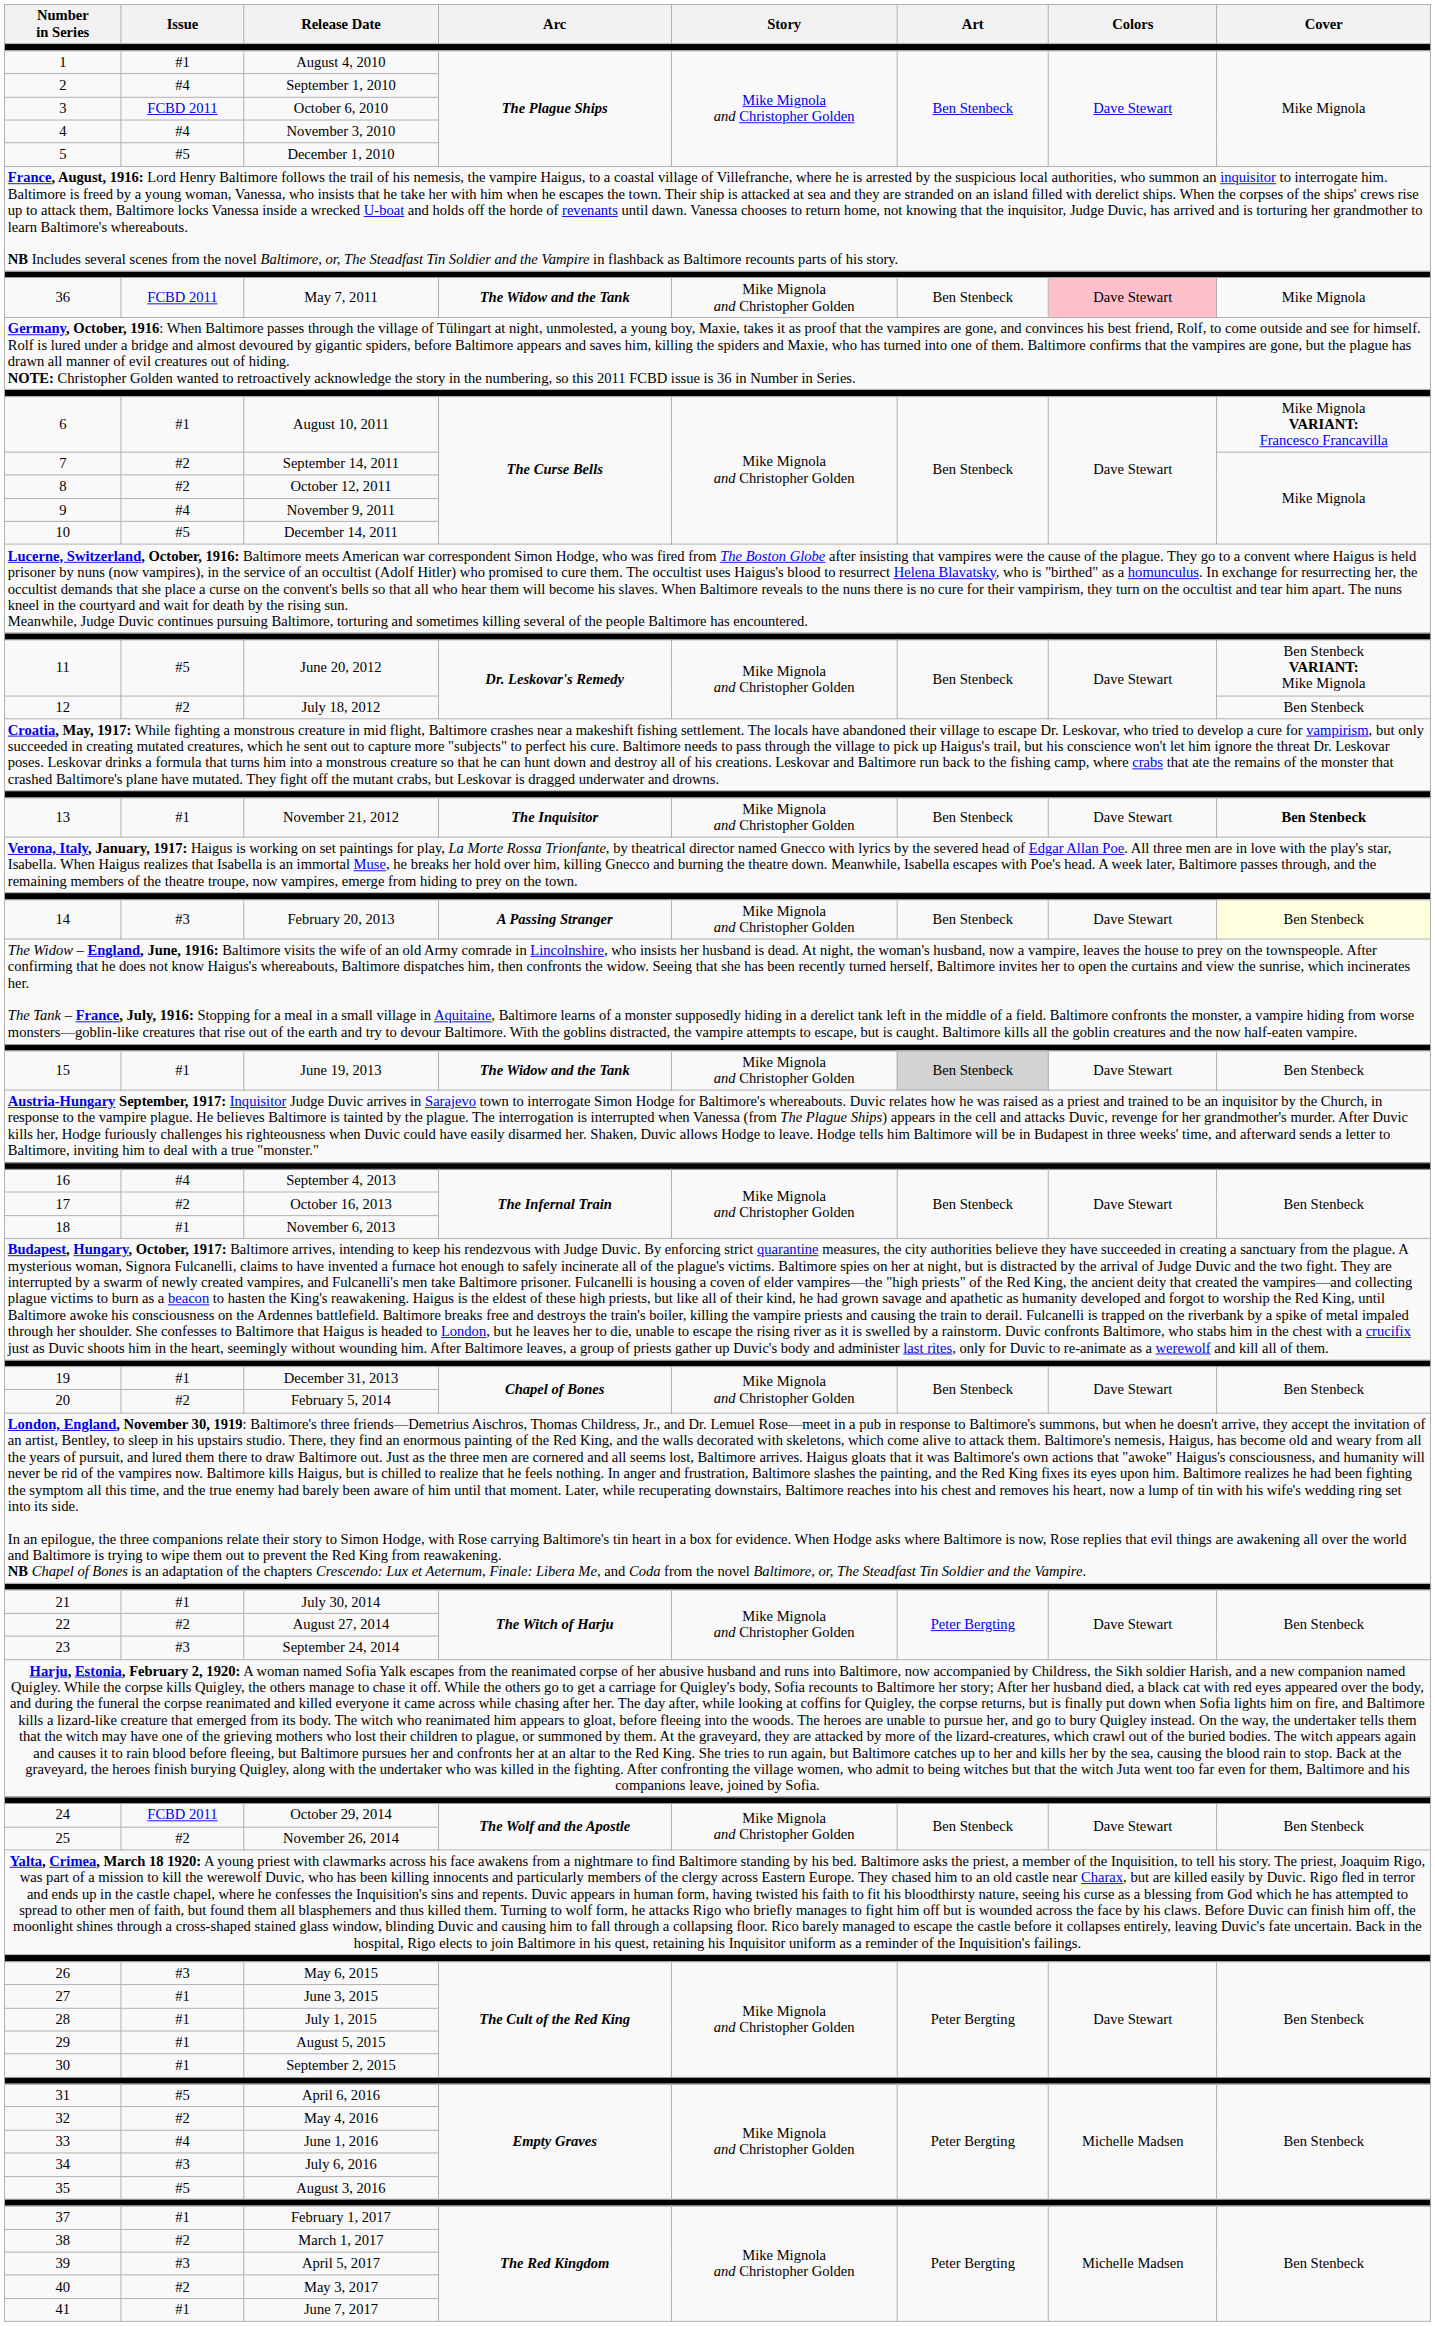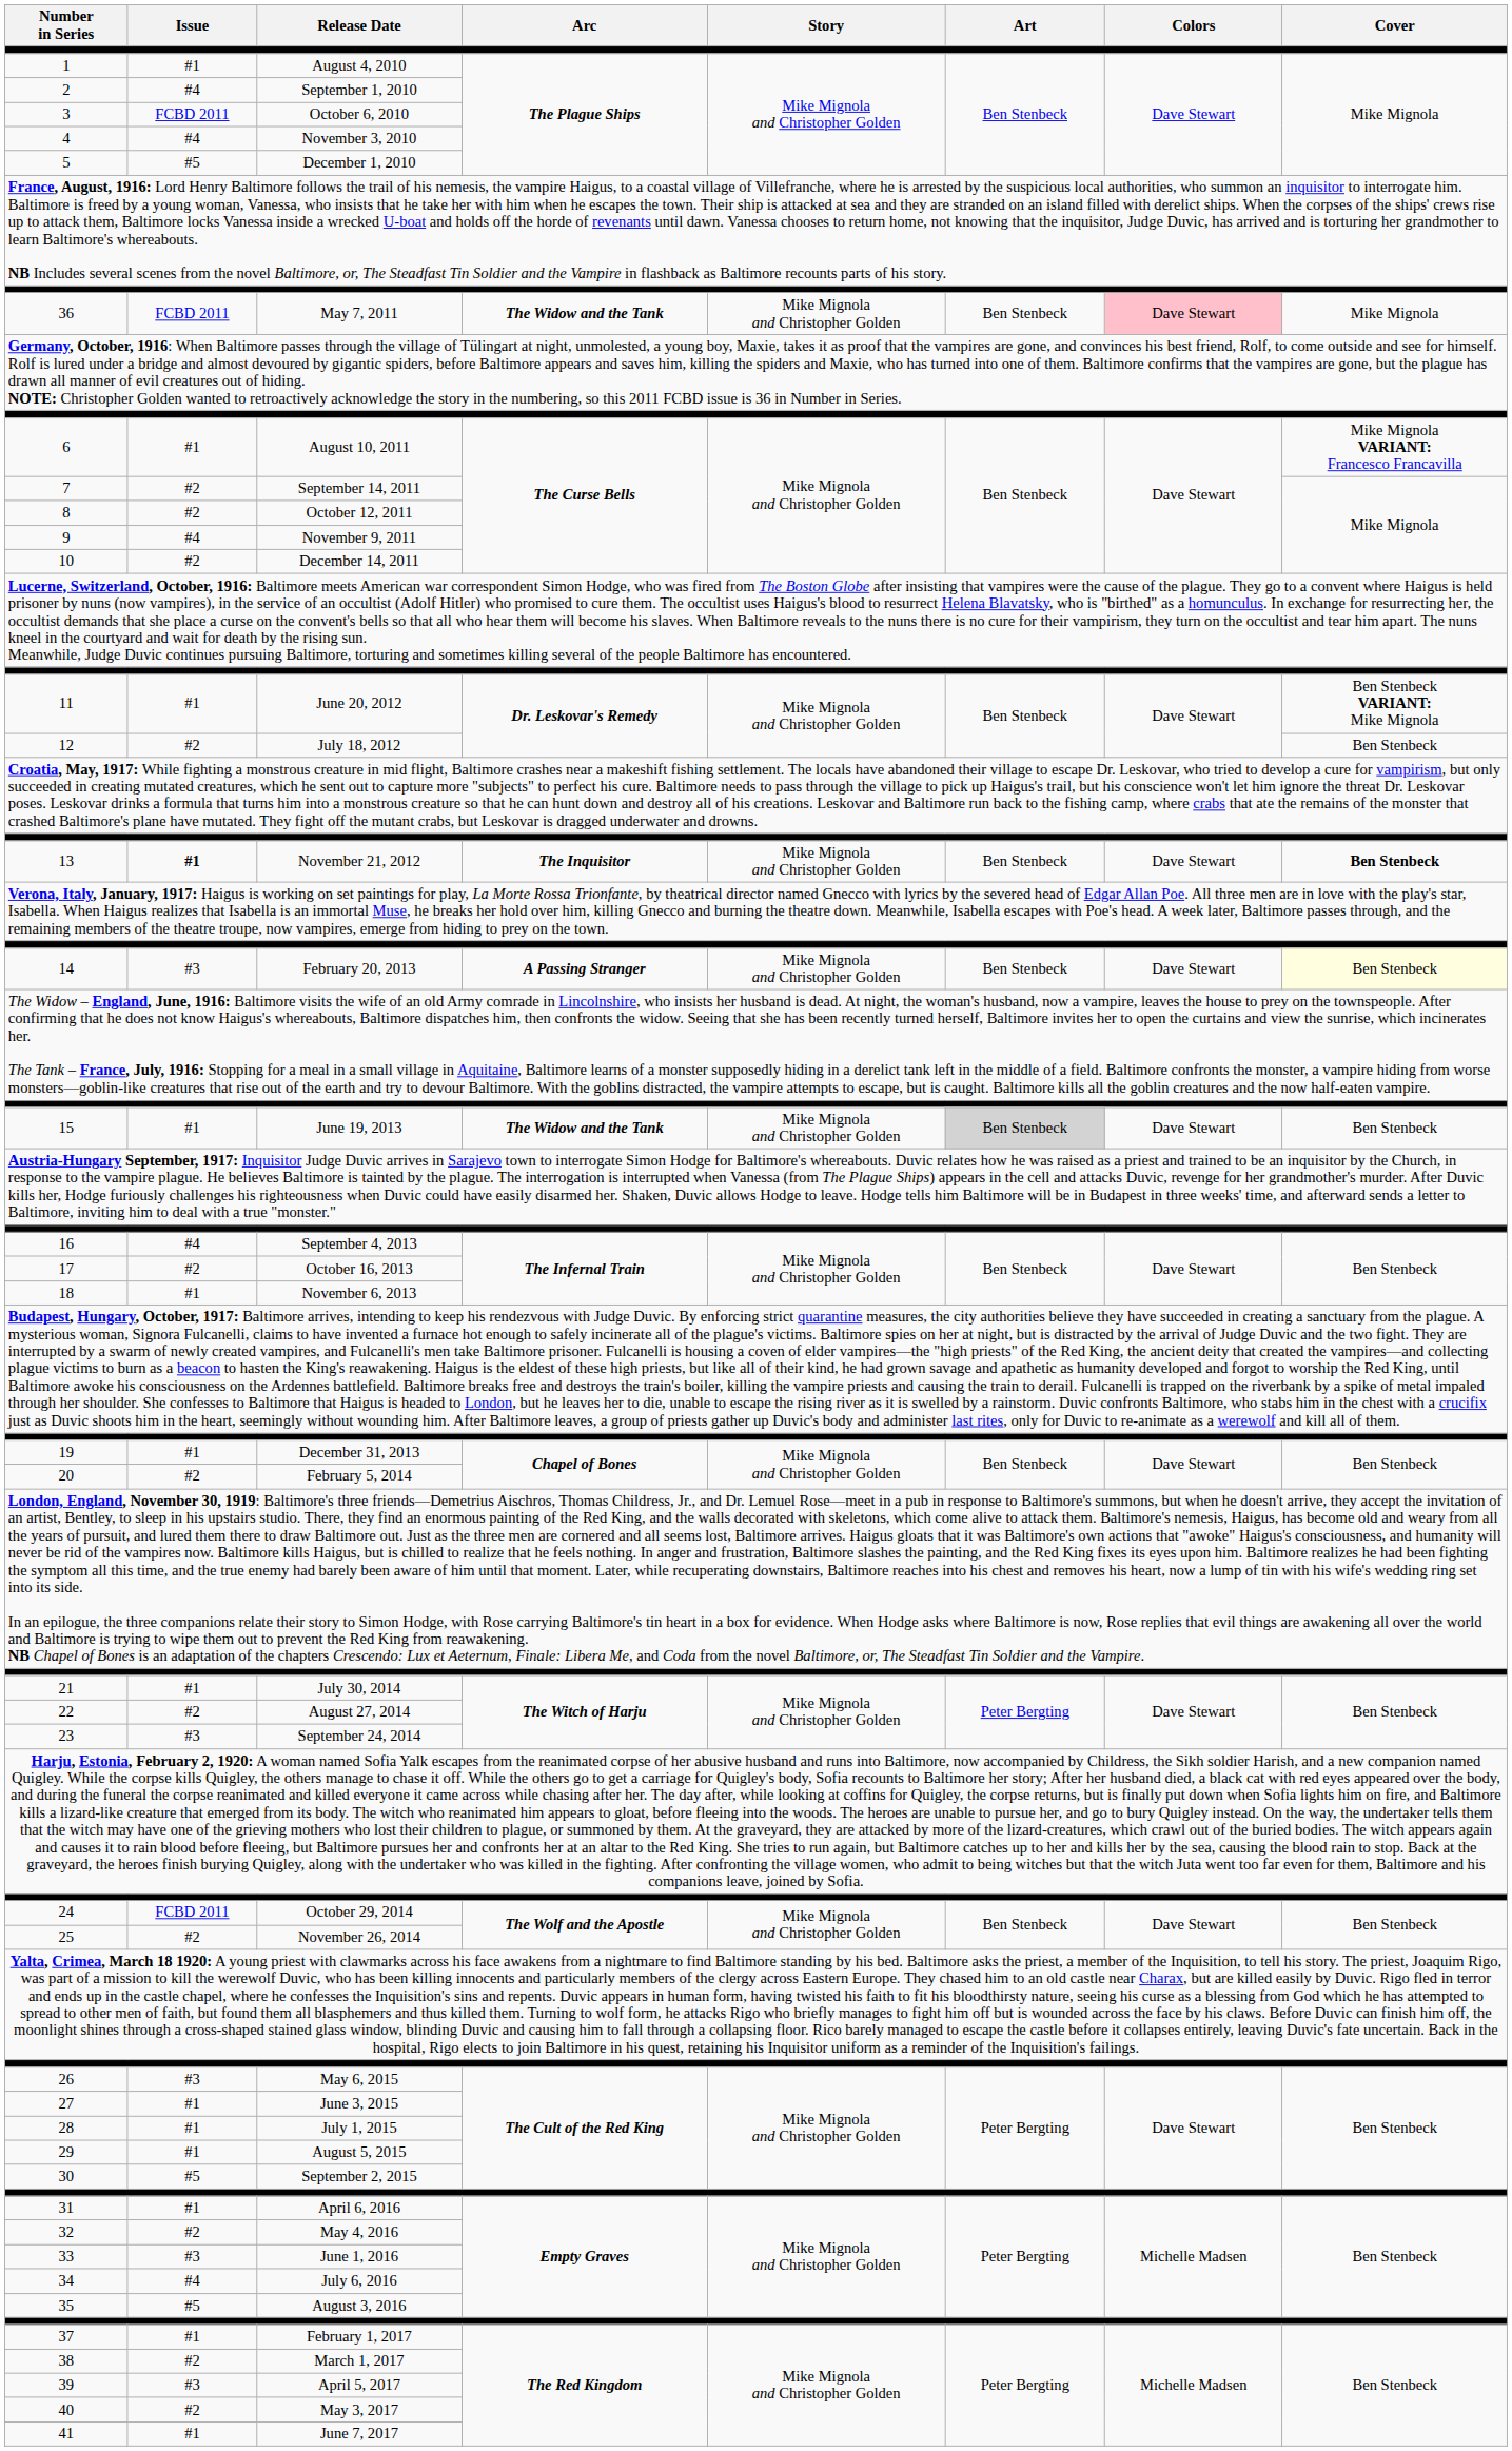10 | Issue: #5 -> #2
11 | Issue: #5 -> #1
13 | Issue: normal -> bold
30 | Issue: #1 -> #5
31 | Issue: #5 -> #1
33 | Issue: #4 -> #3
34 | Issue: #3 -> #4
